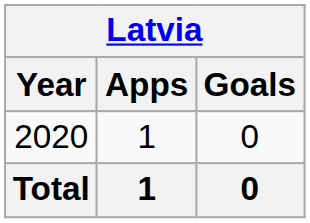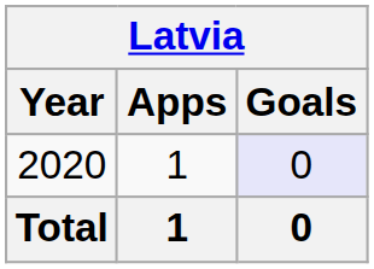2020 | Goals: no background -> lavender background
